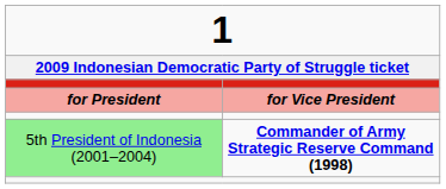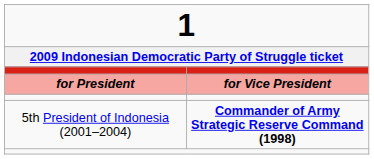row 6 | column 1: lightgreen background -> no background
